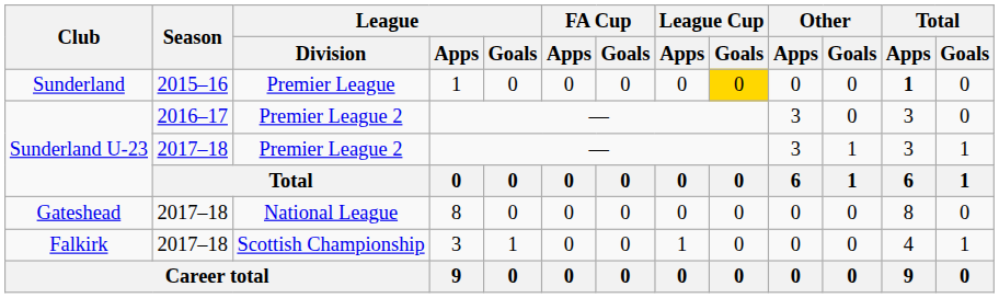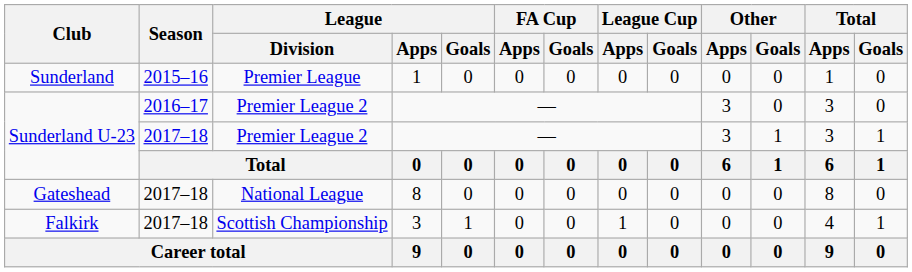Sunderland | League Cup / Goals: gold background -> no background
Sunderland | Total / Apps: bold -> normal
